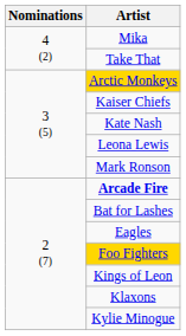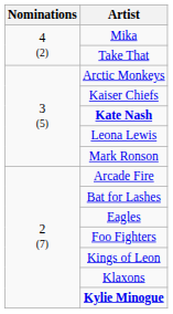Arctic Monkeys | Artist: gold background -> no background
Kate Nash | Artist: normal -> bold
Arcade Fire | Artist: bold -> normal
Foo Fighters | Artist: gold background -> no background
Kylie Minogue | Artist: normal -> bold
